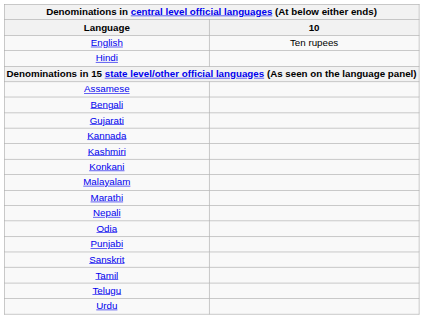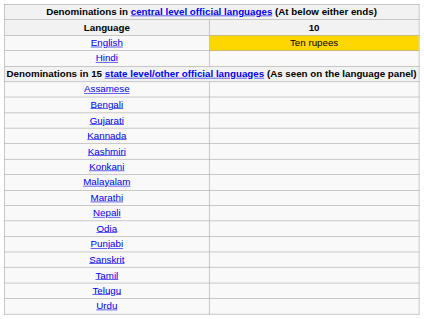English | column 2: no background -> gold background
